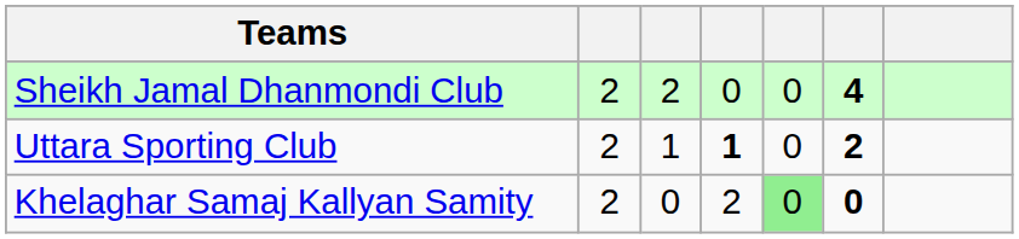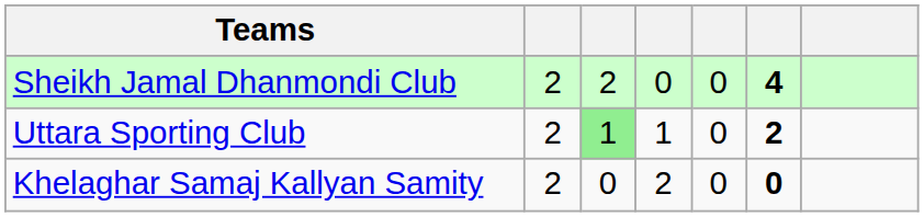Uttara Sporting Club | column 3: no background -> lightgreen background
Uttara Sporting Club | column 4: bold -> normal
Khelaghar Samaj Kallyan Samity | column 5: lightgreen background -> no background
